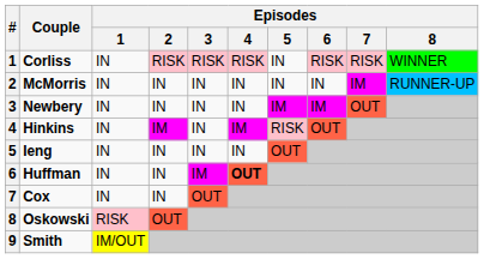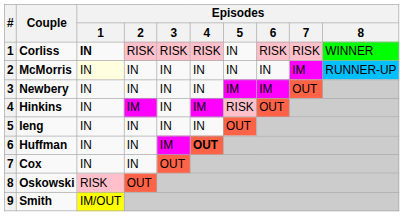Corliss | Episodes / 1: normal -> bold
McMorris | Episodes / 1: no background -> lightyellow background
